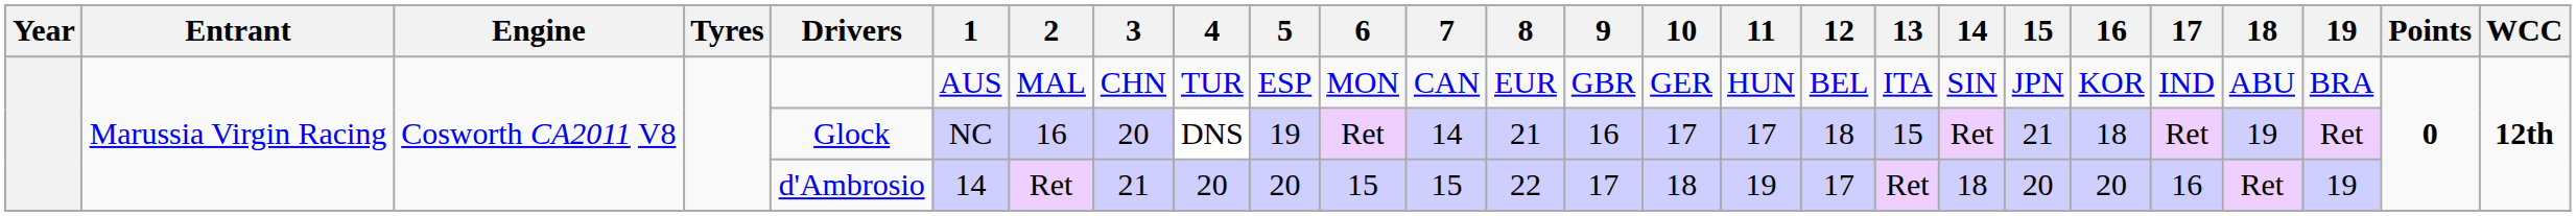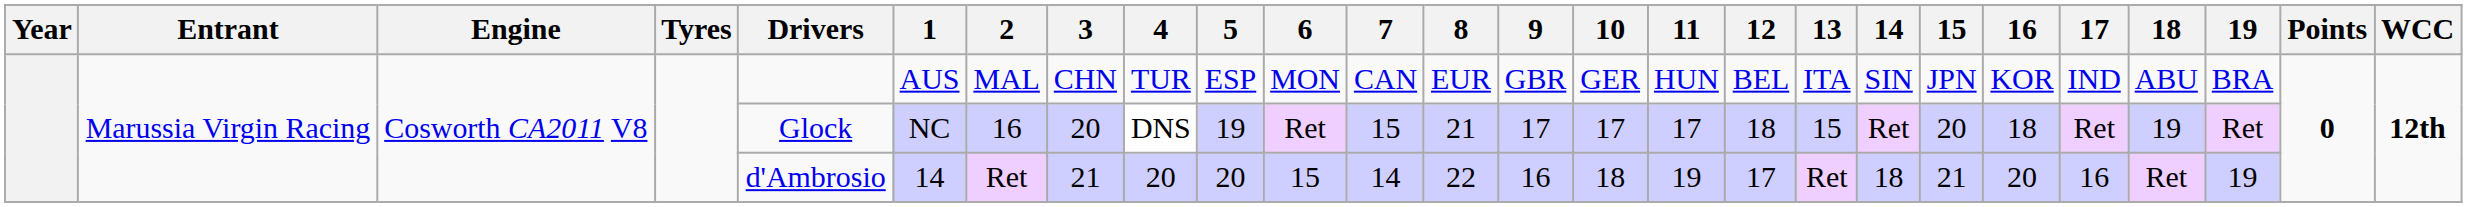row 3 | 7: 14 -> 15
row 3 | 9: 16 -> 17
row 3 | 15: 21 -> 20
row 4 | 7: 15 -> 14
row 4 | 9: 17 -> 16
row 4 | 15: 20 -> 21
